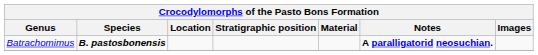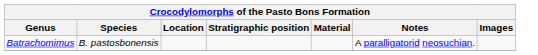Batrachomimus | Species: bold -> normal
Batrachomimus | Notes: bold -> normal
